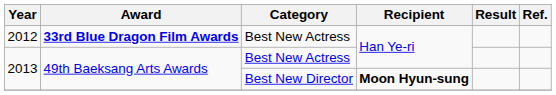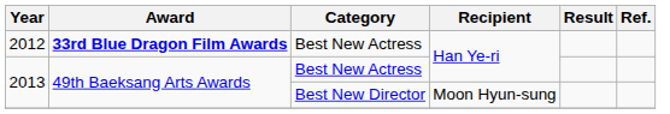2013 / Best New Director | Recipient: bold -> normal
